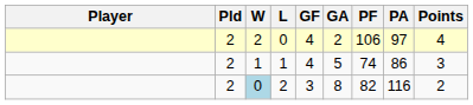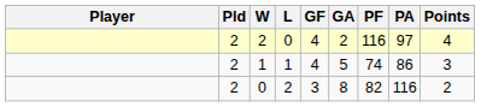row 2 | PF: 106 -> 116
row 4 | W: lightblue background -> no background
